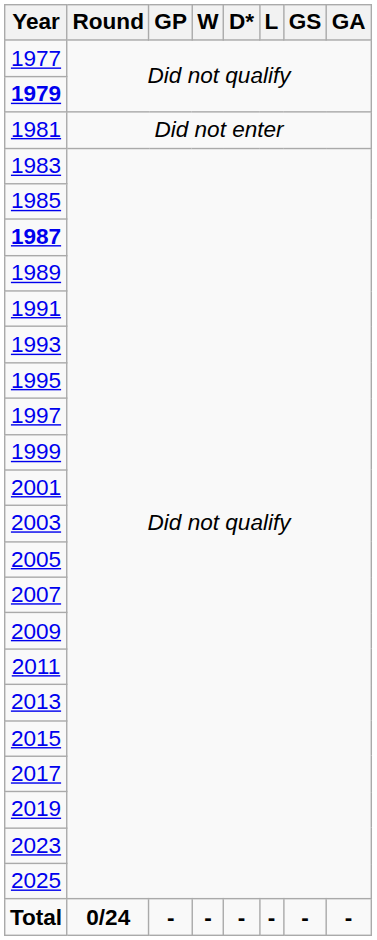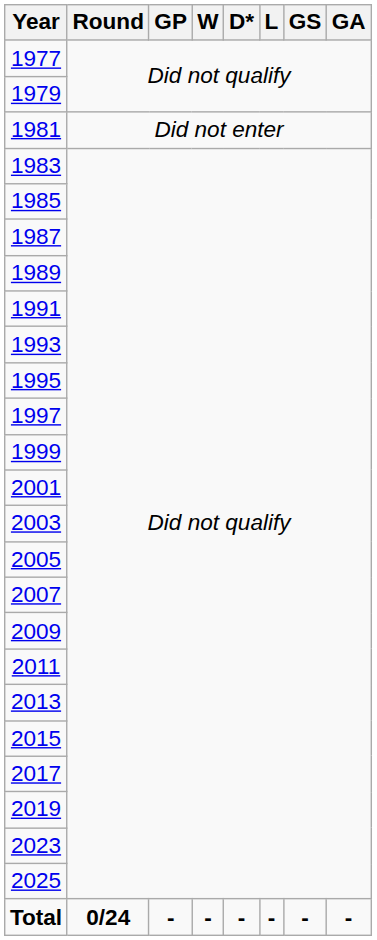1979 | Year: bold -> normal
1987 | Year: bold -> normal
